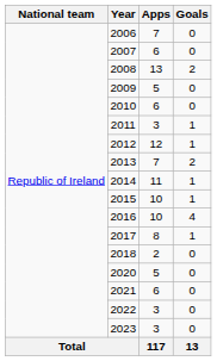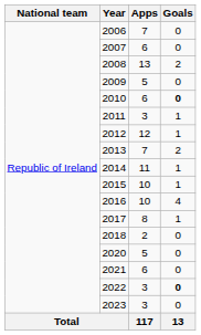2010 | Goals: normal -> bold
2022 | Goals: normal -> bold
